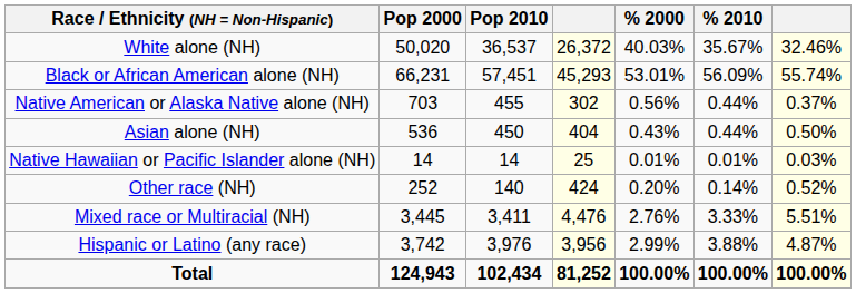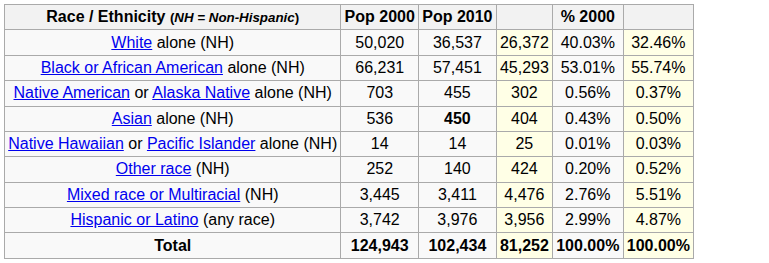- column: % 2010 | 35.67% | 56.09% | 0.44% | 0.44% | 0.01% | 0.14% | 3.33% | 3.88% | 100.00%
Asian alone (NH) | Pop 2010: normal -> bold
